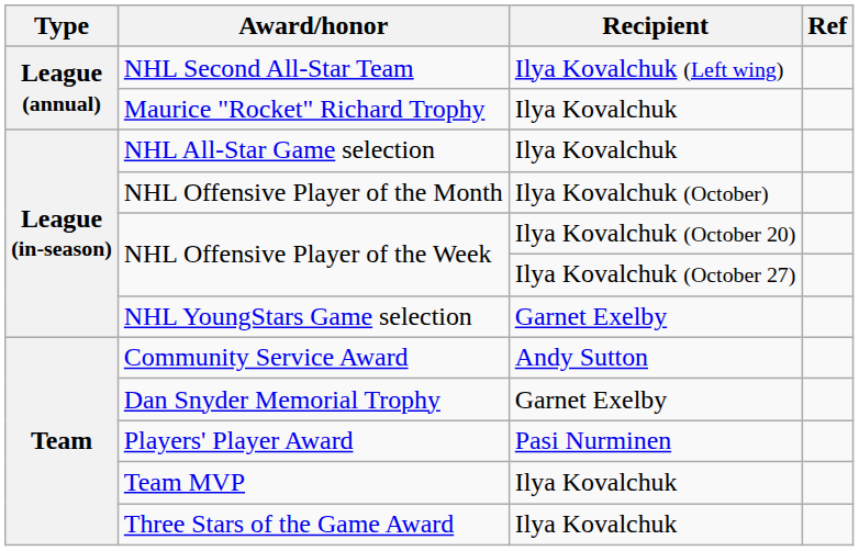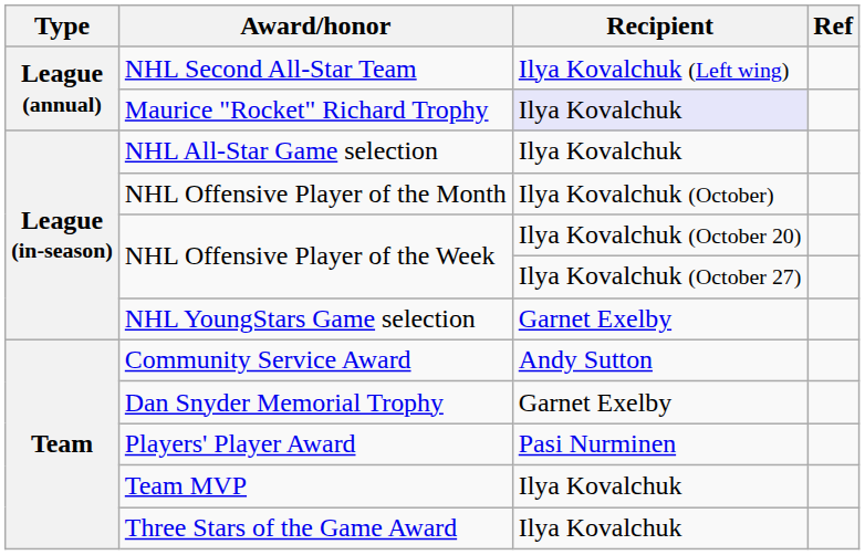Maurice "Rocket" Richard Trophy | Recipient: no background -> lavender background
